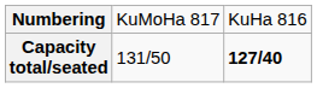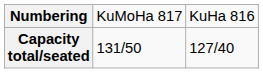row 2 | column 3: bold -> normal
